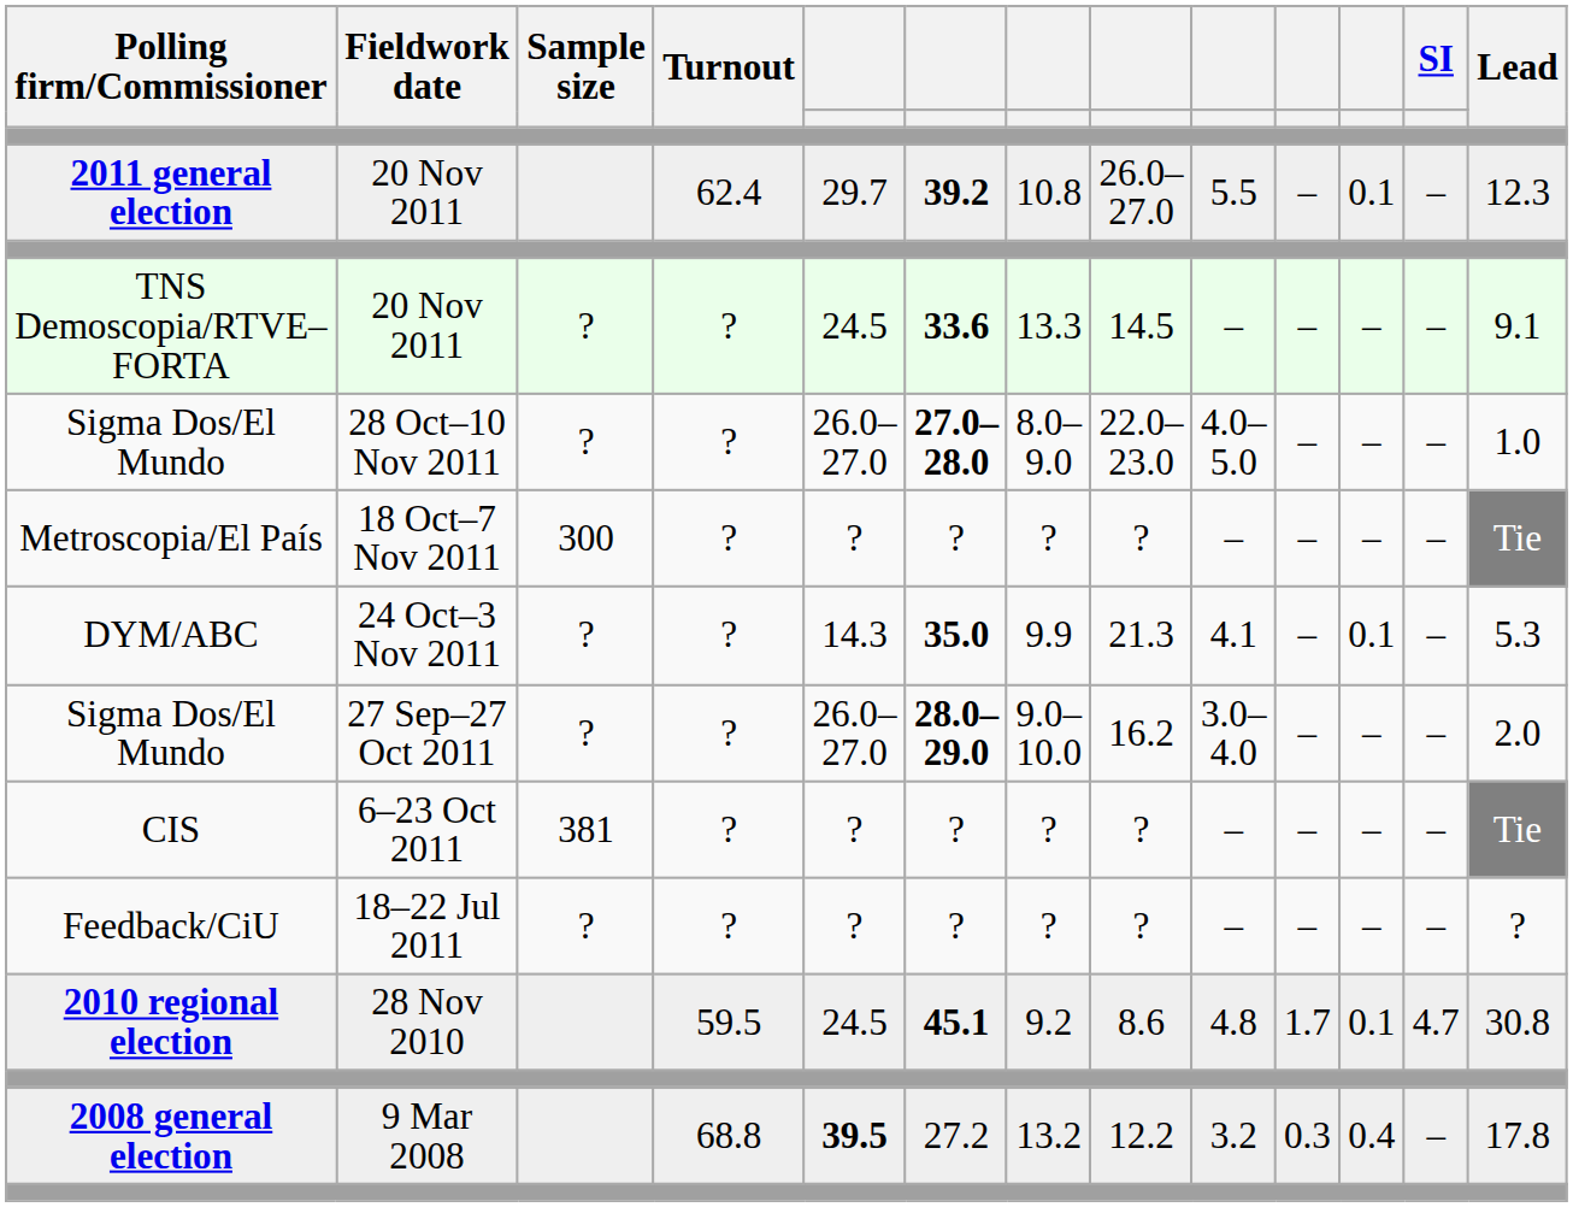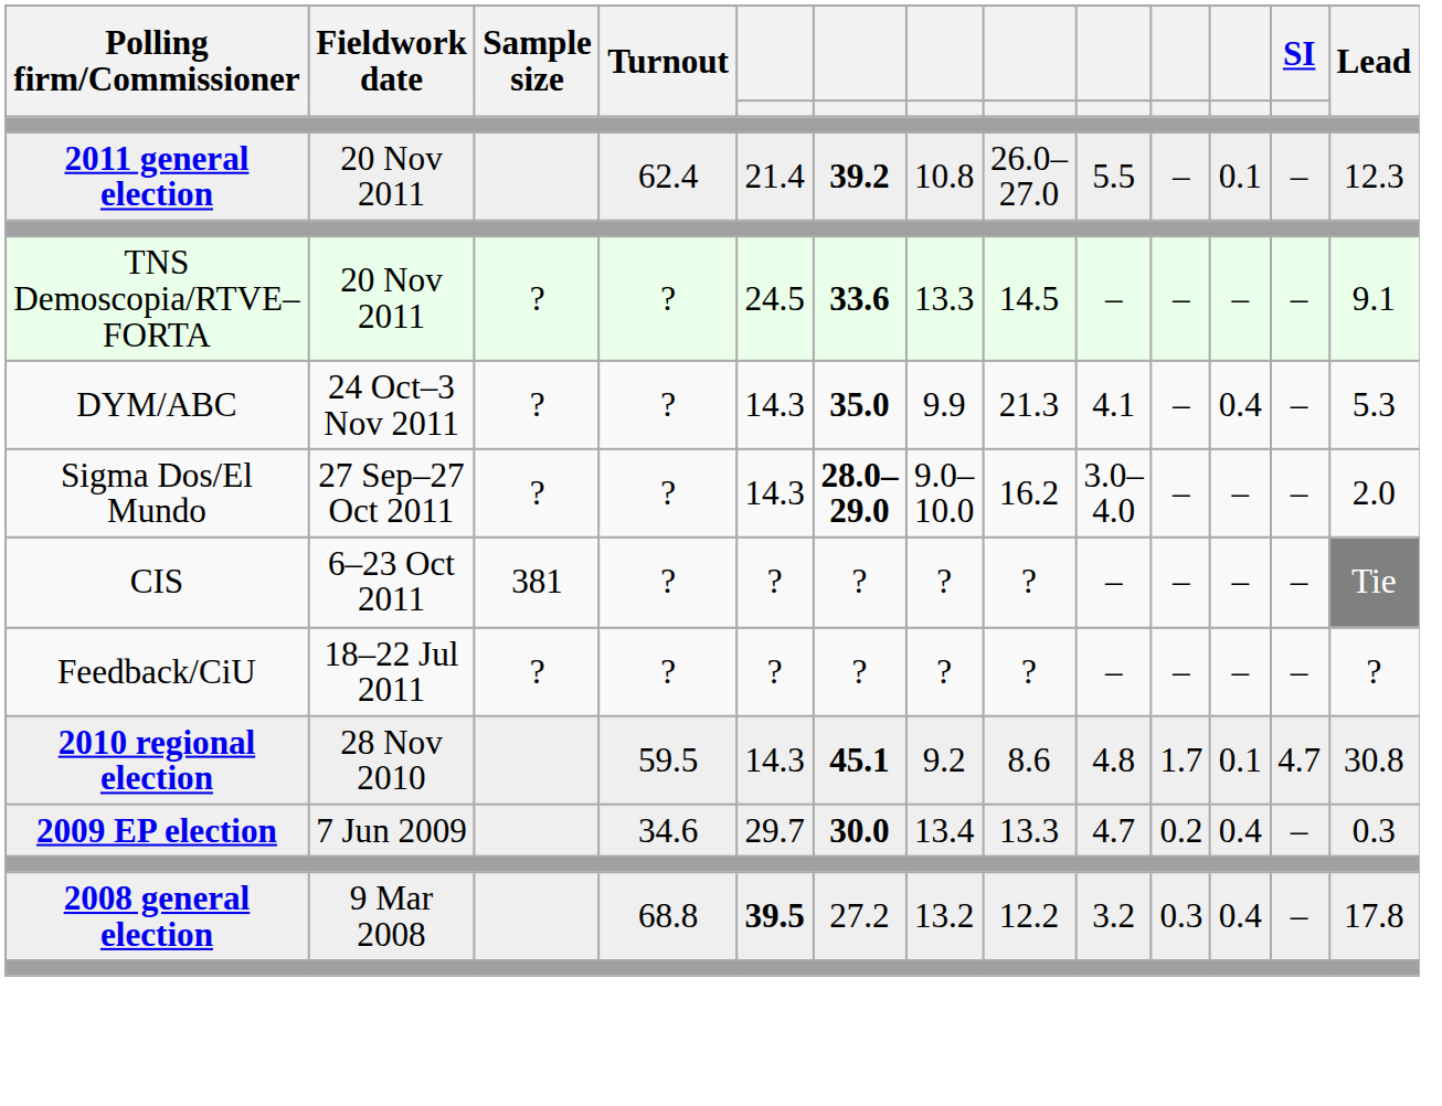2011 general election | column 5: 29.7 -> 21.4
- row: Sigma Dos/El Mundo | 28 Oct–10 Nov 2011 | ? | ? | 26.0– 27.0 | 27.0– 28.0 | 8.0– 9.0 | 22.0– 23.0 | 4.0– 5.0 | – | – | – | 1.0
- row: Metroscopia/El País | 18 Oct–7 Nov 2011 | 300 | ? | ? | ? | ? | ? | – | – | – | – | Tie
DYM/ABC | column 11: 0.1 -> 0.4
Sigma Dos/El Mundo / 27 Sep–27 Oct 2011 | column 5: 26.0– 27.0 -> 14.3
2010 regional election | column 5: 24.5 -> 14.3
+ row: 2009 EP election | 7 Jun 2009 | 34.6 | 29.7 | 30.0 | 13.4 | 13.3 | 4.7 | 0.2 | 0.4 | – | 0.3
